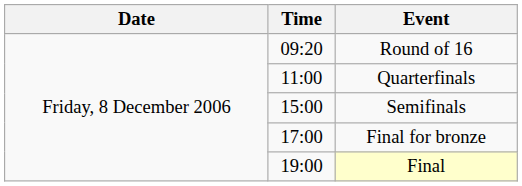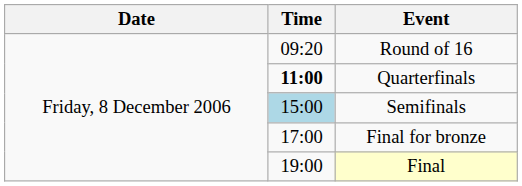Quarterfinals | Time: normal -> bold
Semifinals | Time: no background -> lightblue background
